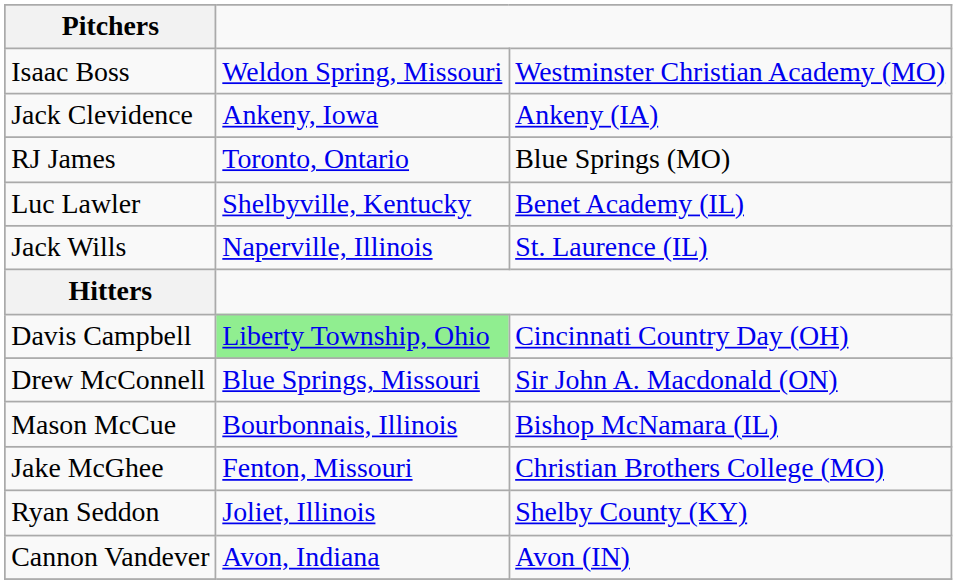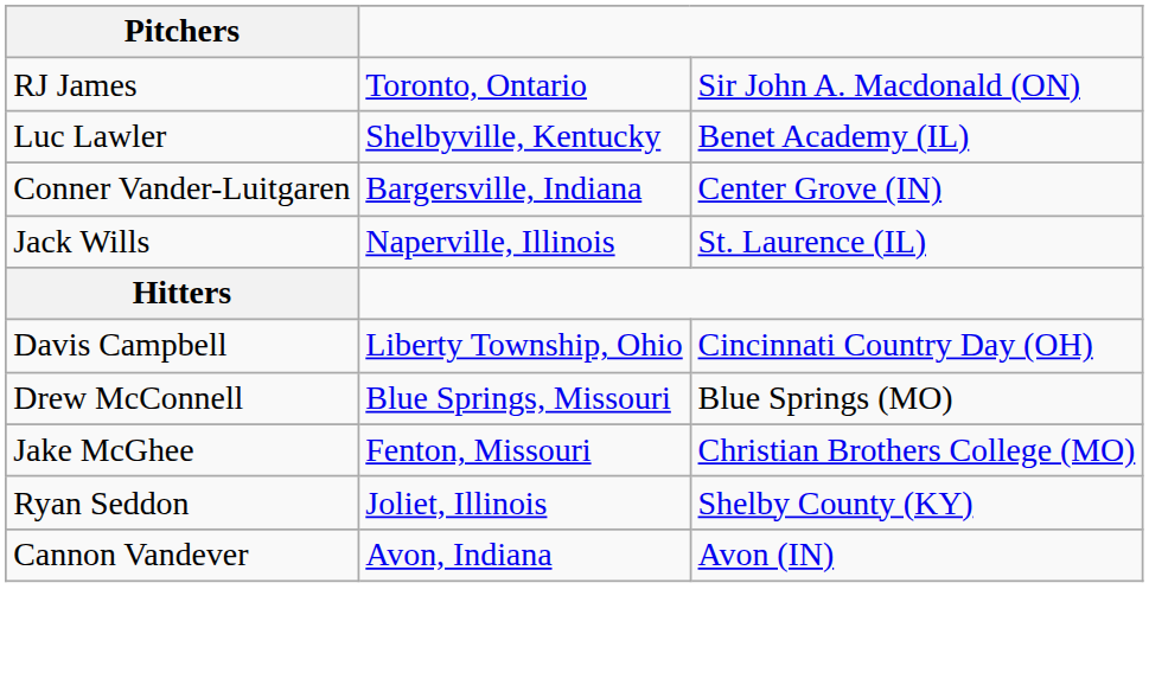- row: Isaac Boss | Weldon Spring, Missouri | Westminster Christian Academy (MO)
- row: Jack Clevidence | Ankeny, Iowa | Ankeny (IA)
RJ James | column 3: Blue Springs (MO) -> Sir John A. Macdonald (ON)
+ row: Conner Vander-Luitgaren | Bargersville, Indiana | Center Grove (IN)
Davis Campbell | column 2: lightgreen background -> no background
Drew McConnell | column 3: Sir John A. Macdonald (ON) -> Blue Springs (MO)
- row: Mason McCue | Bourbonnais, Illinois | Bishop McNamara (IL)
